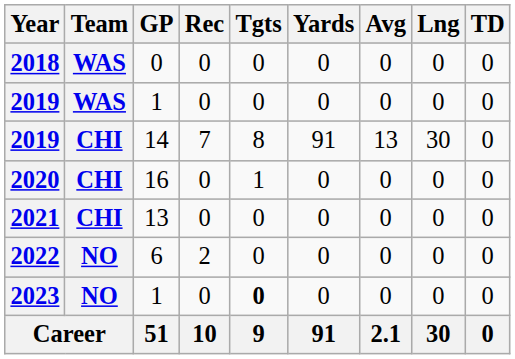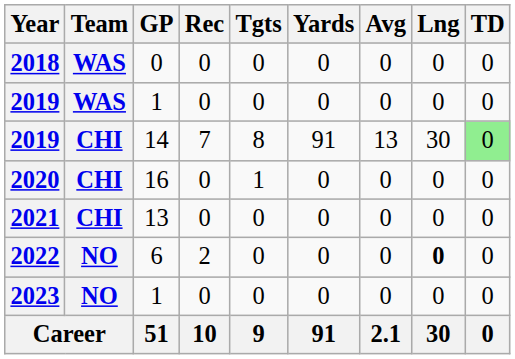2019 / 14 | TD: no background -> lightgreen background
2022 | Lng: normal -> bold
2023 | Tgts: bold -> normal
